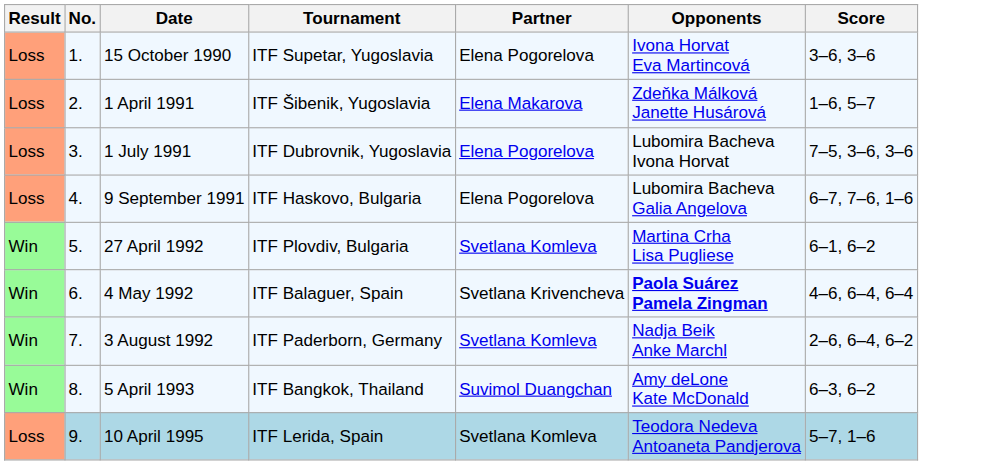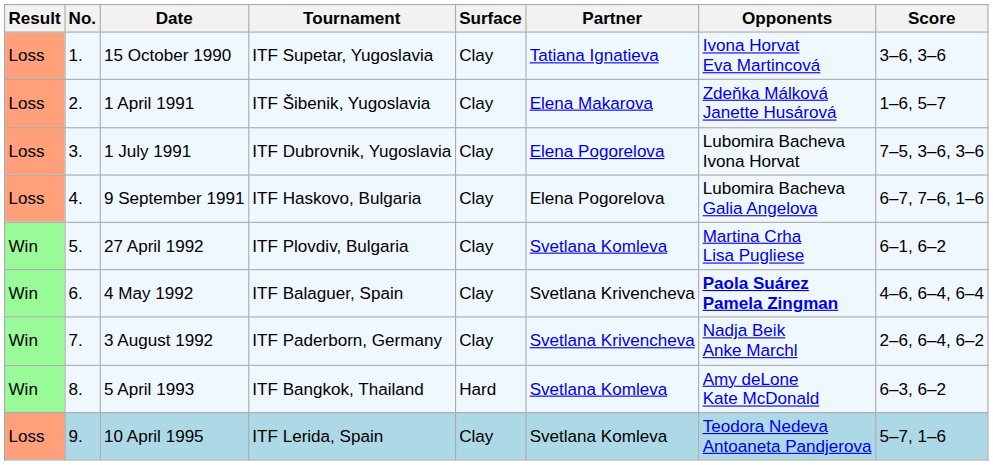+ column: Surface | Clay | Clay | Clay | Clay | Clay | Clay | Clay | Hard | Clay
15 October 1990 | Partner: Elena Pogorelova -> Tatiana Ignatieva
3 August 1992 | Partner: Svetlana Komleva -> Svetlana Krivencheva
5 April 1993 | Partner: Suvimol Duangchan -> Svetlana Komleva
